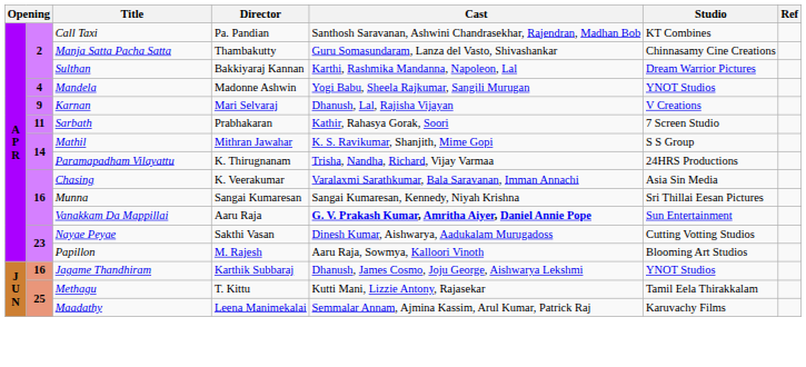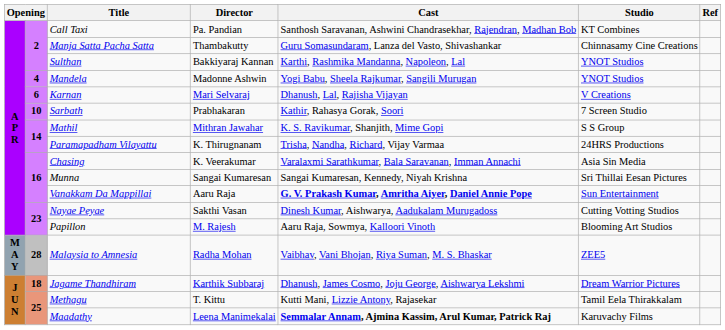Sulthan | Studio: Dream Warrior Pictures -> YNOT Studios
Karnan | column 2: 9 -> 6
Sarbath | column 2: 11 -> 10
+ row: M A Y | 28 | Malaysia to Amnesia | Radha Mohan | Vaibhav, Vani Bhojan, Riya Suman, M. S. Bhaskar | ZEE5
Jagame Thandhiram | column 2: 16 -> 18
Jagame Thandhiram | Studio: YNOT Studios -> Dream Warrior Pictures
Maadathy | Cast: normal -> bold
